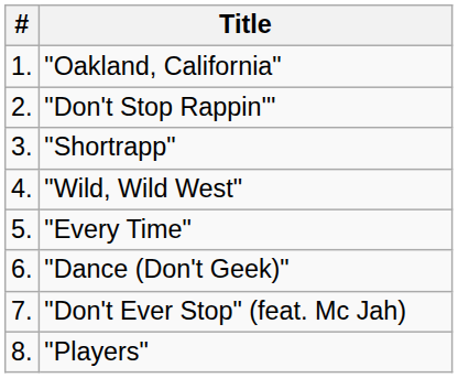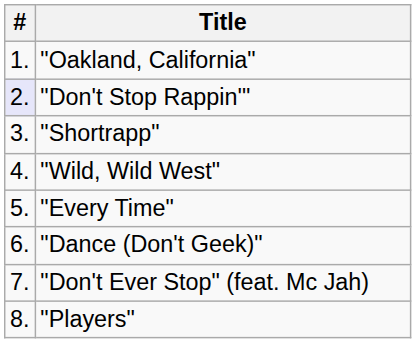"Don't Stop Rappin'" | #: no background -> lavender background
